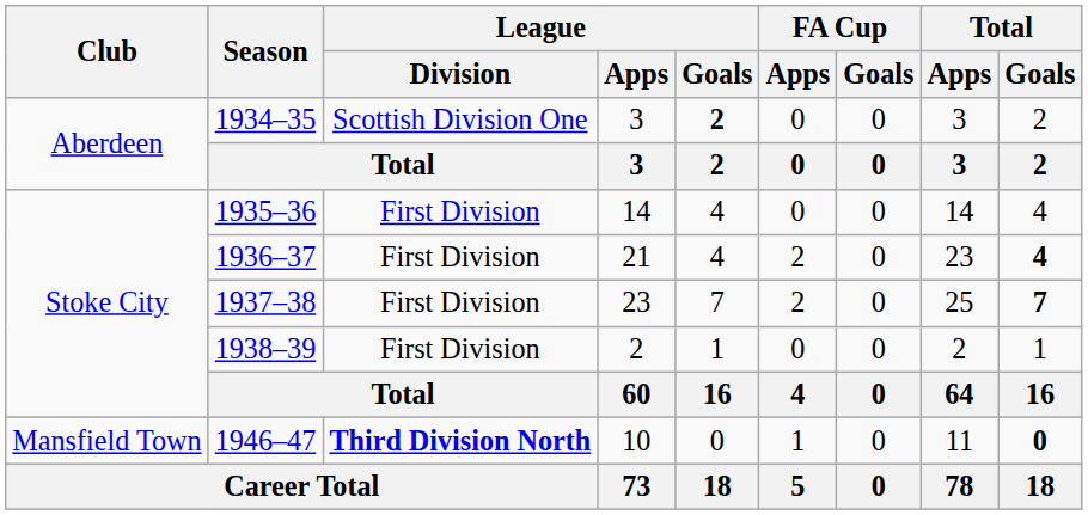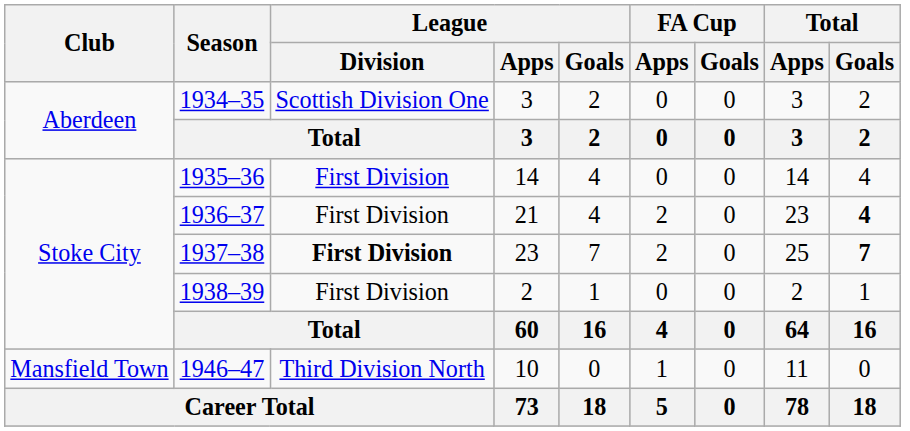1934–35 | League / Goals: bold -> normal
1937–38 | League / Division: normal -> bold
1946–47 | League / Division: bold -> normal
1946–47 | Total / Goals: bold -> normal
